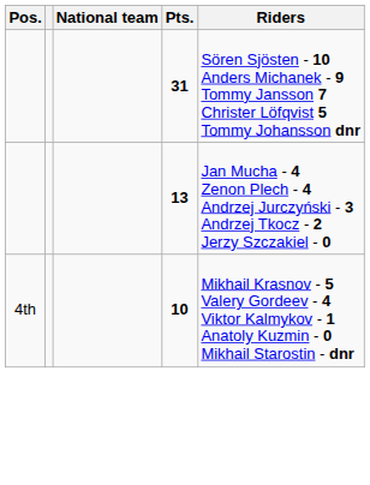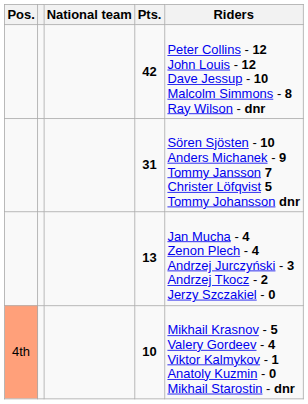+ row: 42 | Peter Collins - 12 John Louis - 12 Dave Jessup - 10 Malcolm Simmons - 8 Ray Wilson - dnr
10 | Pos.: no background -> lightsalmon background
